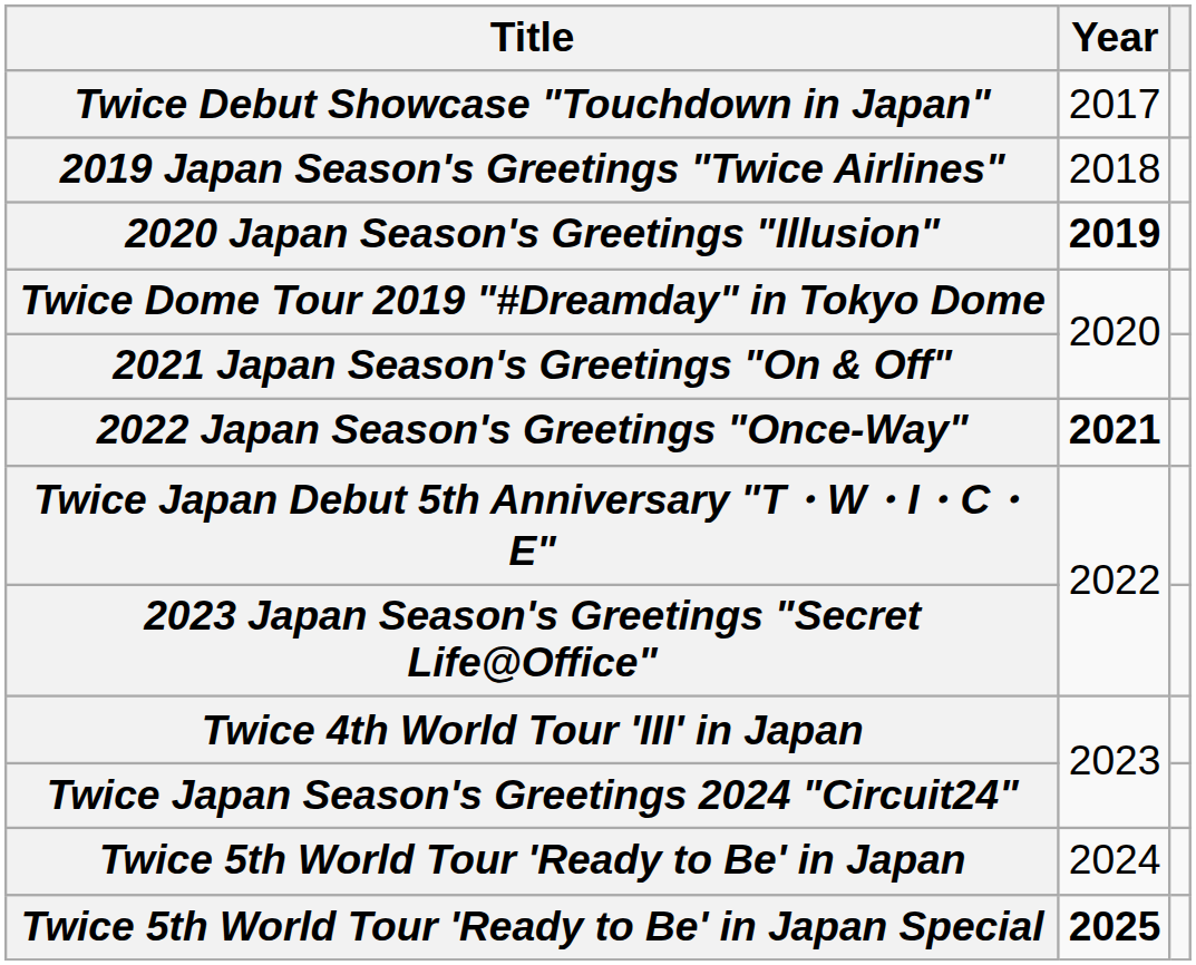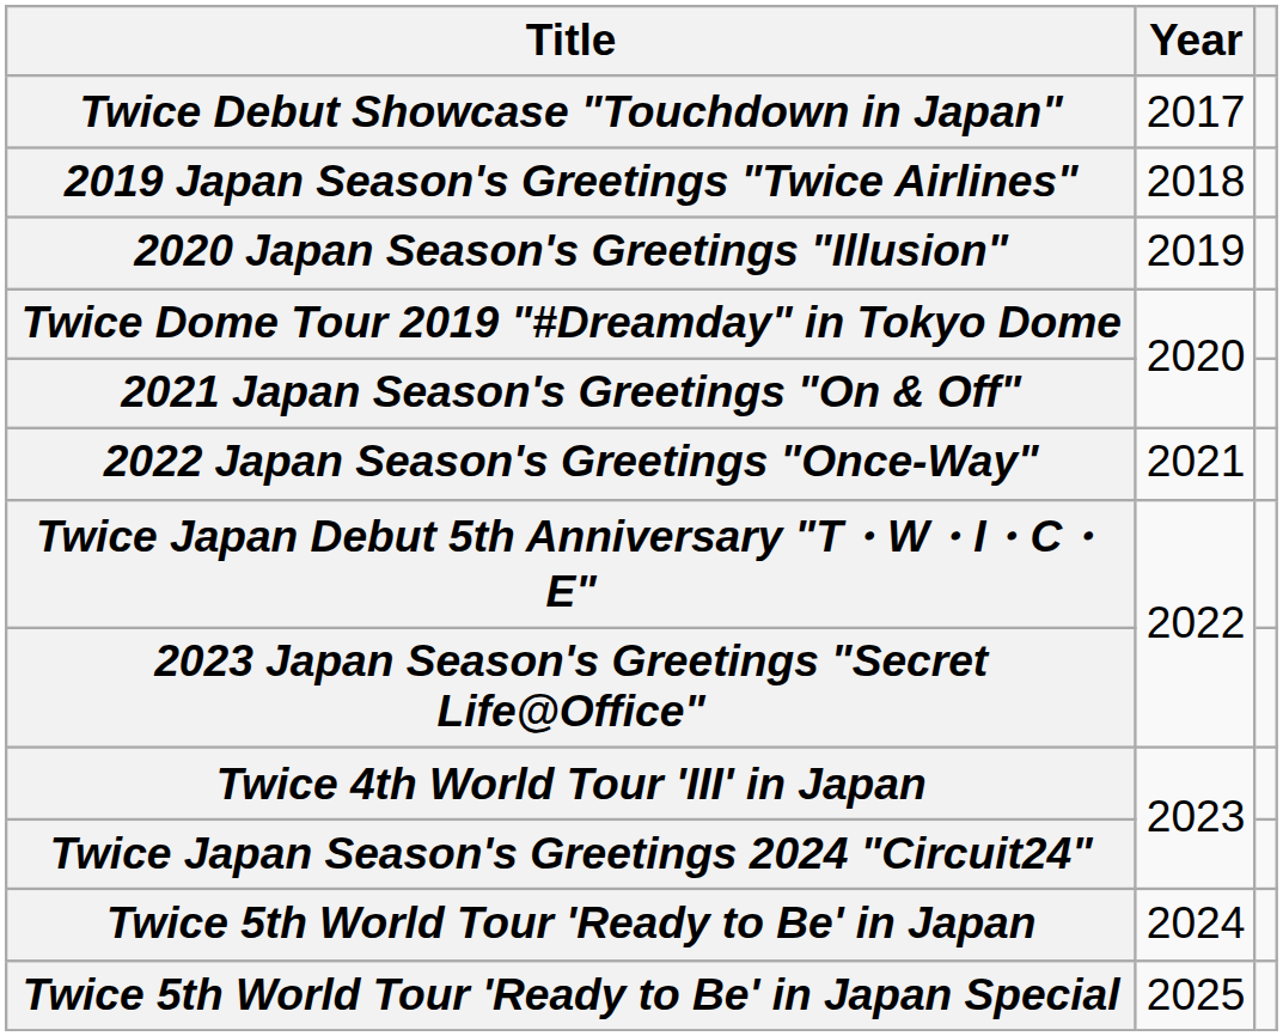2020 Japan Season's Greetings "Illusion" | Year: bold -> normal
2022 Japan Season's Greetings "Once-Way" | Year: bold -> normal
Twice 5th World Tour 'Ready to Be' in Japan Special | Year: bold -> normal
